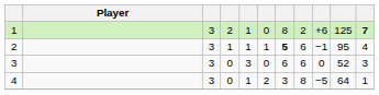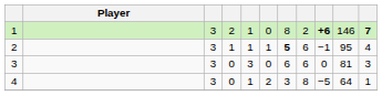row 2 | column 9: normal -> bold
row 2 | column 10: 125 -> 146
row 4 | column 10: 52 -> 81
